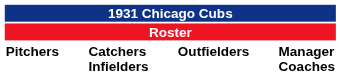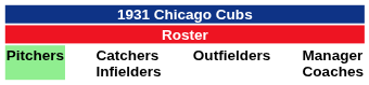Pitchers | column 1: no background -> lightgreen background
